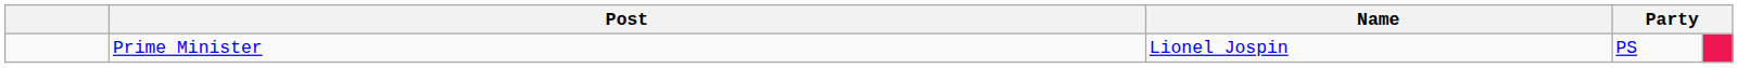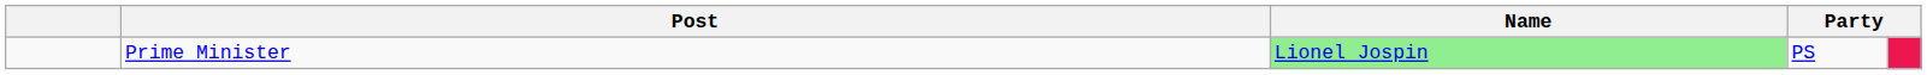Prime Minister | Name: no background -> lightgreen background
